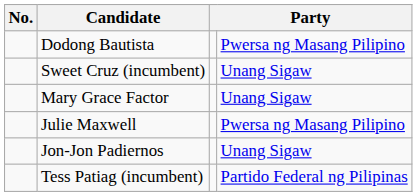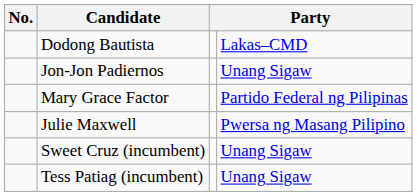Dodong Bautista | column 4: Pwersa ng Masang Pilipino -> Lakas–CMD
rows swapped: Sweet Cruz (incumbent) <-> Jon-Jon Padiernos
Mary Grace Factor | column 4: Unang Sigaw -> Partido Federal ng Pilipinas
Tess Patiag (incumbent) | column 4: Partido Federal ng Pilipinas -> Unang Sigaw
